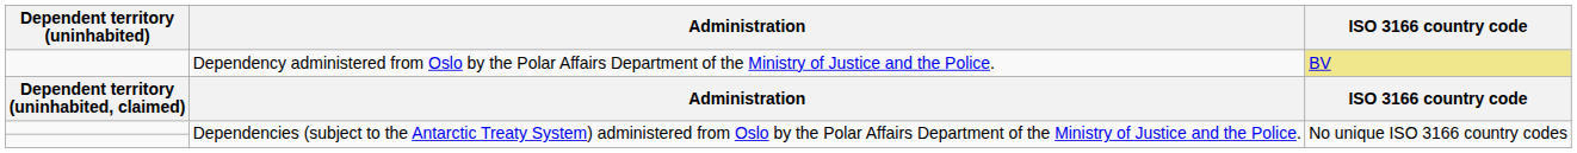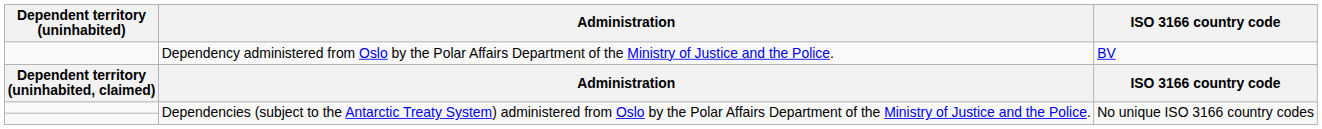row 2 | ISO 3166 country code: khaki background -> no background
